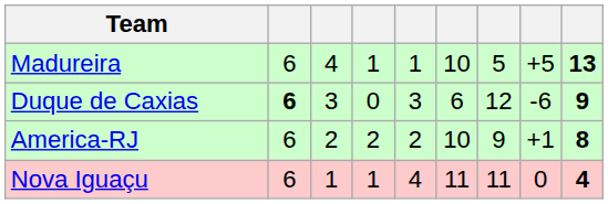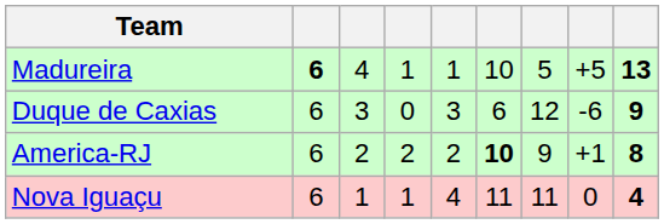Madureira | column 2: normal -> bold
Duque de Caxias | column 2: bold -> normal
America-RJ | column 6: normal -> bold
